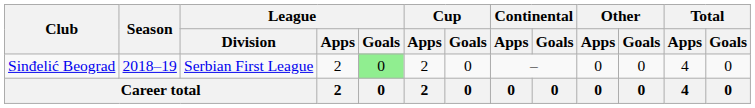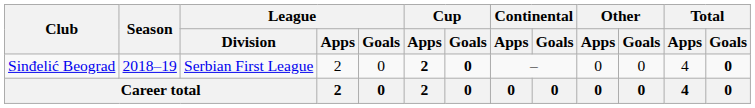Sinđelić Beograd | League / Goals: lightgreen background -> no background
Sinđelić Beograd | Cup / Apps: normal -> bold
Sinđelić Beograd | Cup / Goals: normal -> bold
Sinđelić Beograd | Total / Goals: normal -> bold
